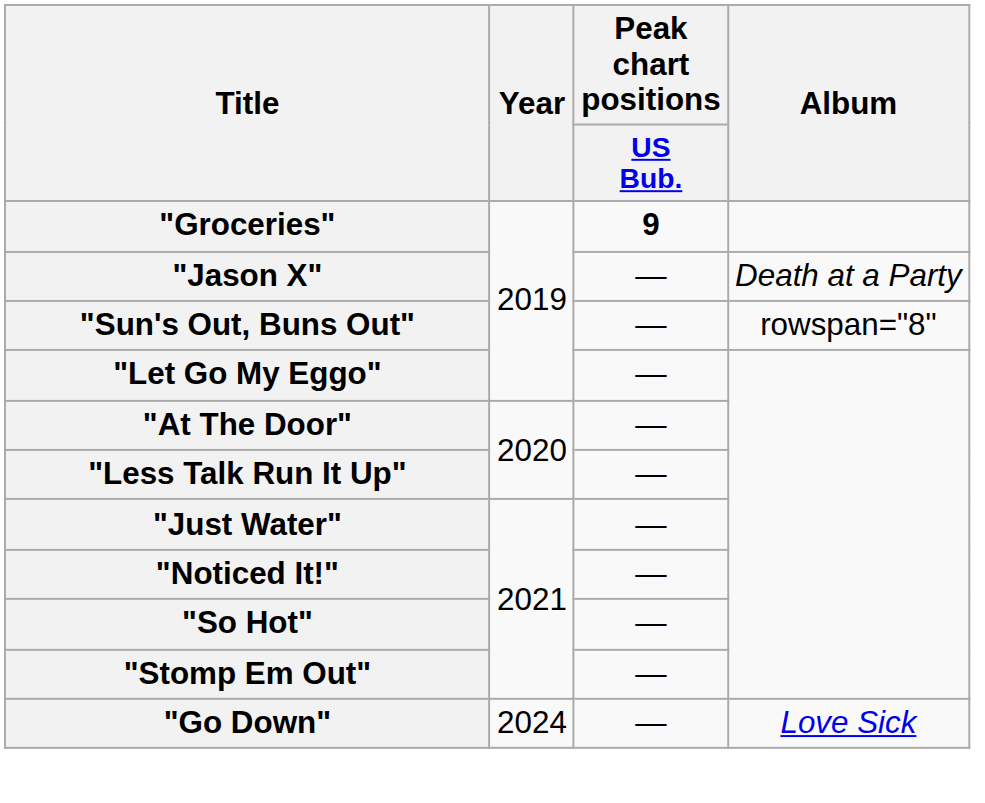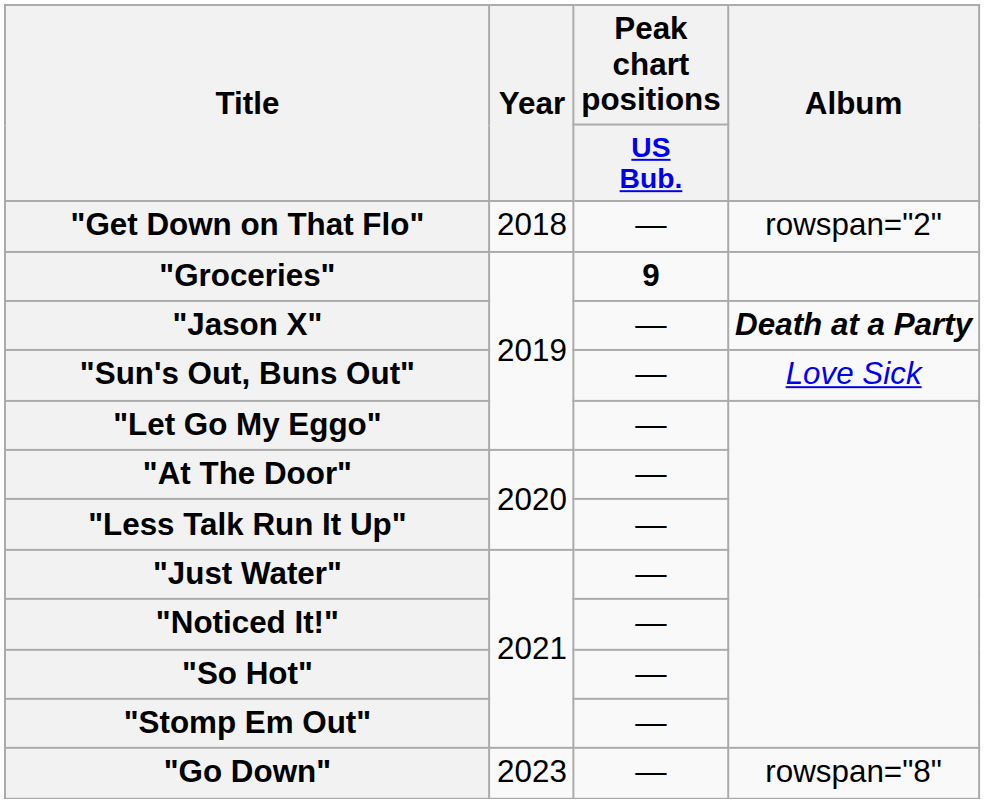+ row: "Get Down on That Flo" | 2018 | — | rowspan="2"
"Jason X" | Album: normal -> bold
"Sun's Out, Buns Out" | Album: rowspan="8" -> Love Sick
"Go Down" | Year: 2024 -> 2023
"Go Down" | Album: Love Sick -> rowspan="8"
